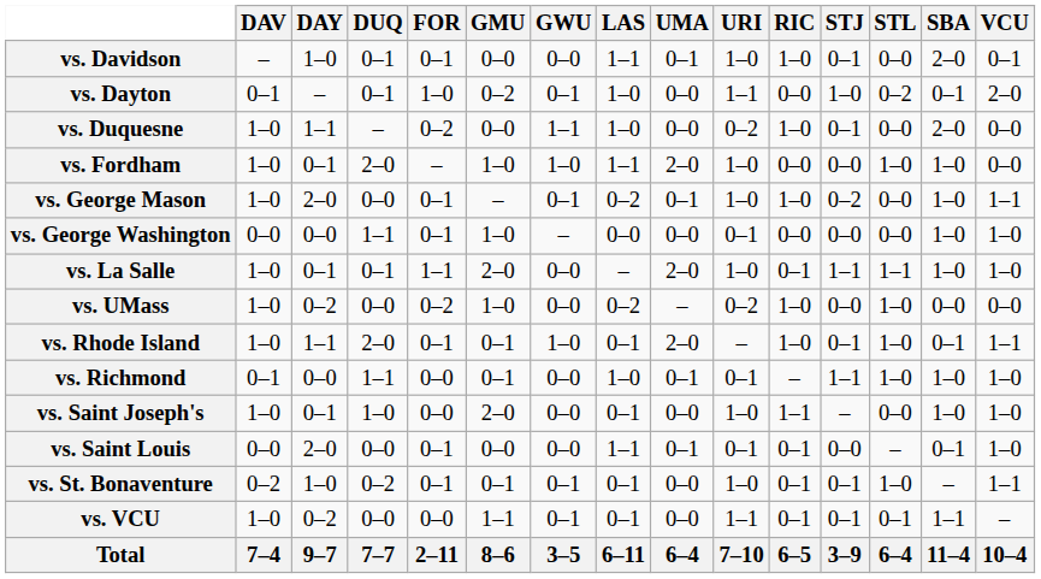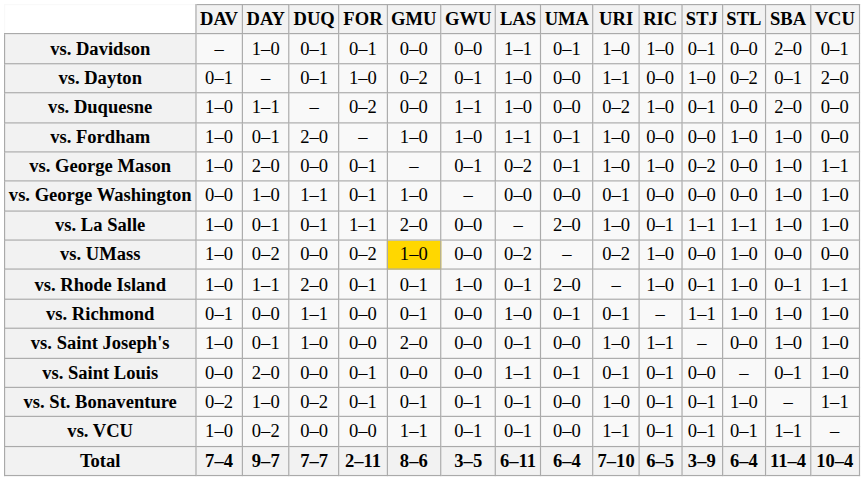vs. Fordham | UMA: 2–0 -> 0–1
vs. George Washington | DAY: 0–0 -> 1–0
vs. UMass | GMU: no background -> gold background
